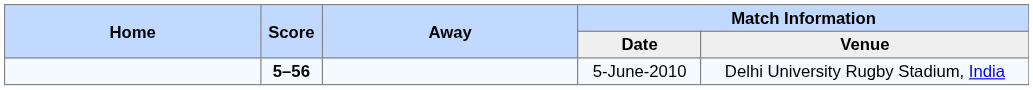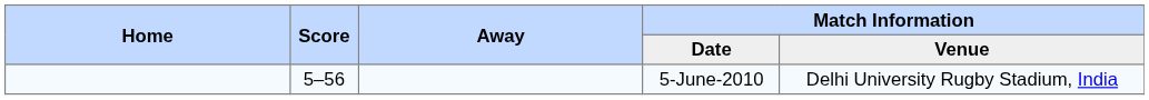5-June-2010 | Score: bold -> normal
